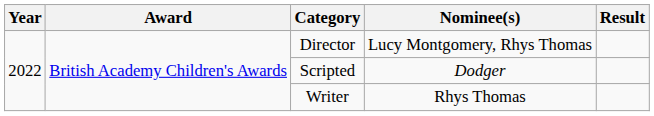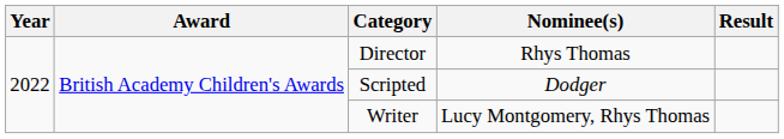Director | Nominee(s): Lucy Montgomery, Rhys Thomas -> Rhys Thomas
Writer | Nominee(s): Rhys Thomas -> Lucy Montgomery, Rhys Thomas
